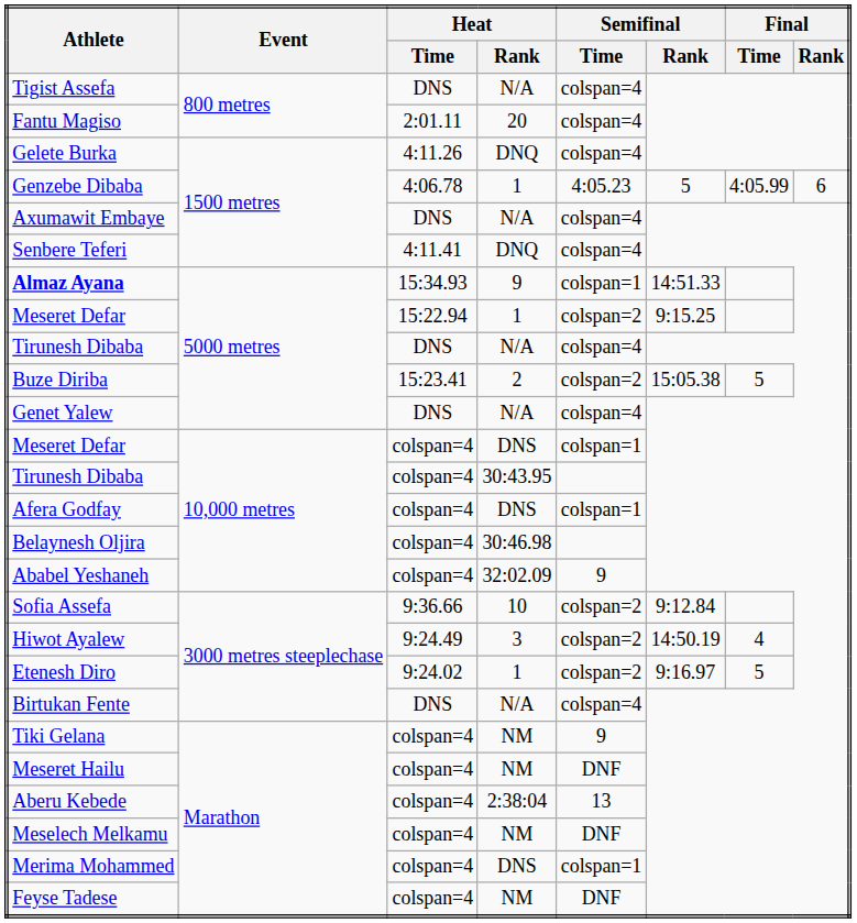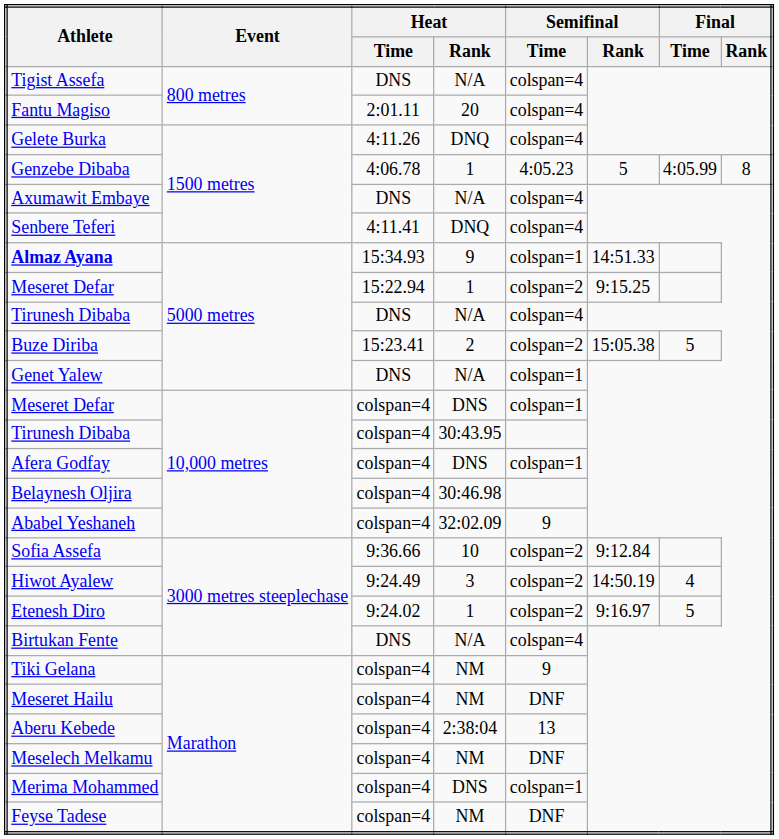Genzebe Dibaba | Final / Rank: 6 -> 8
Genet Yalew | Semifinal / Time: colspan=4 -> colspan=1
